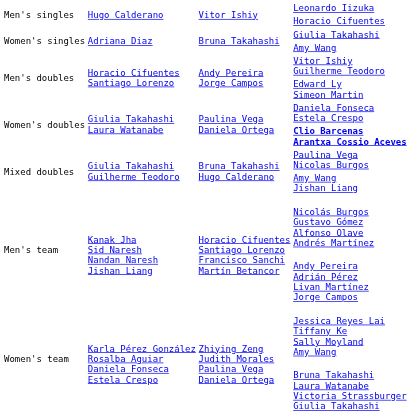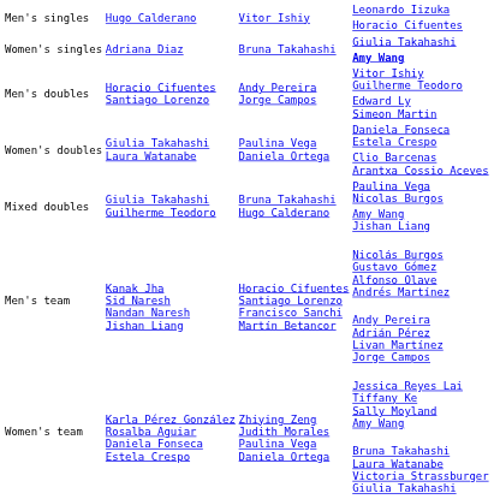Amy Wang | column 4: normal -> bold
Clio Barcenas Arantxa Cossio Aceves | column 4: bold -> normal
